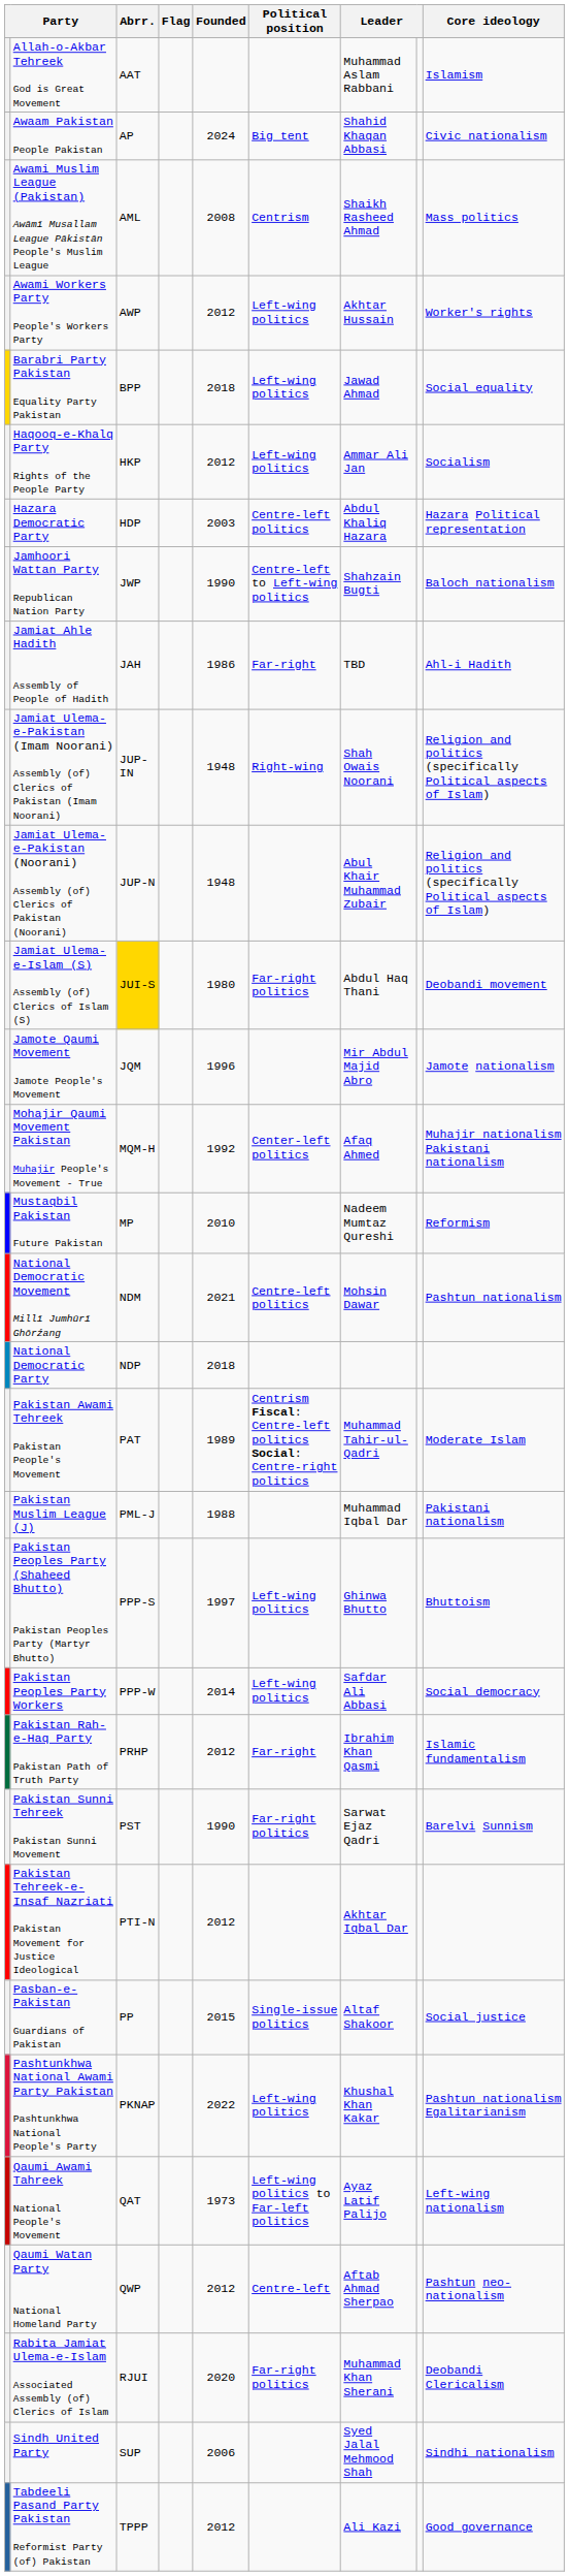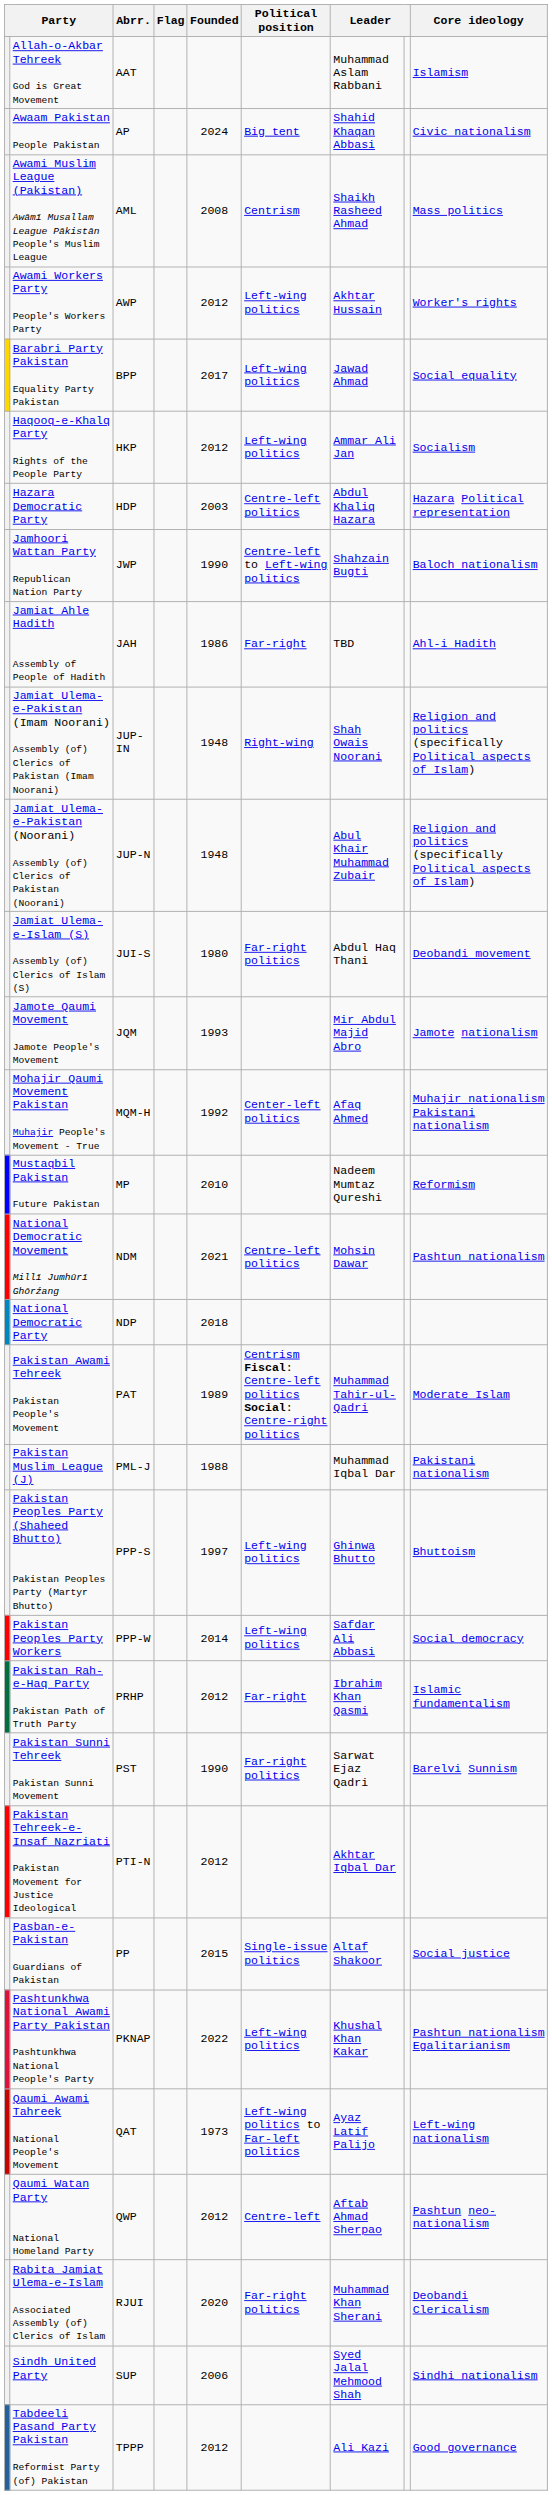Barabri Party Pakistan Equality Party Pakistan | Founded: 2018 -> 2017
Jamiat Ulema-e-Islam (S) Assembly (of) Clerics of Islam (S) | Abrr.: gold background -> no background
Jamote Qaumi Movement Jamote People's Movement | Founded: 1996 -> 1993
